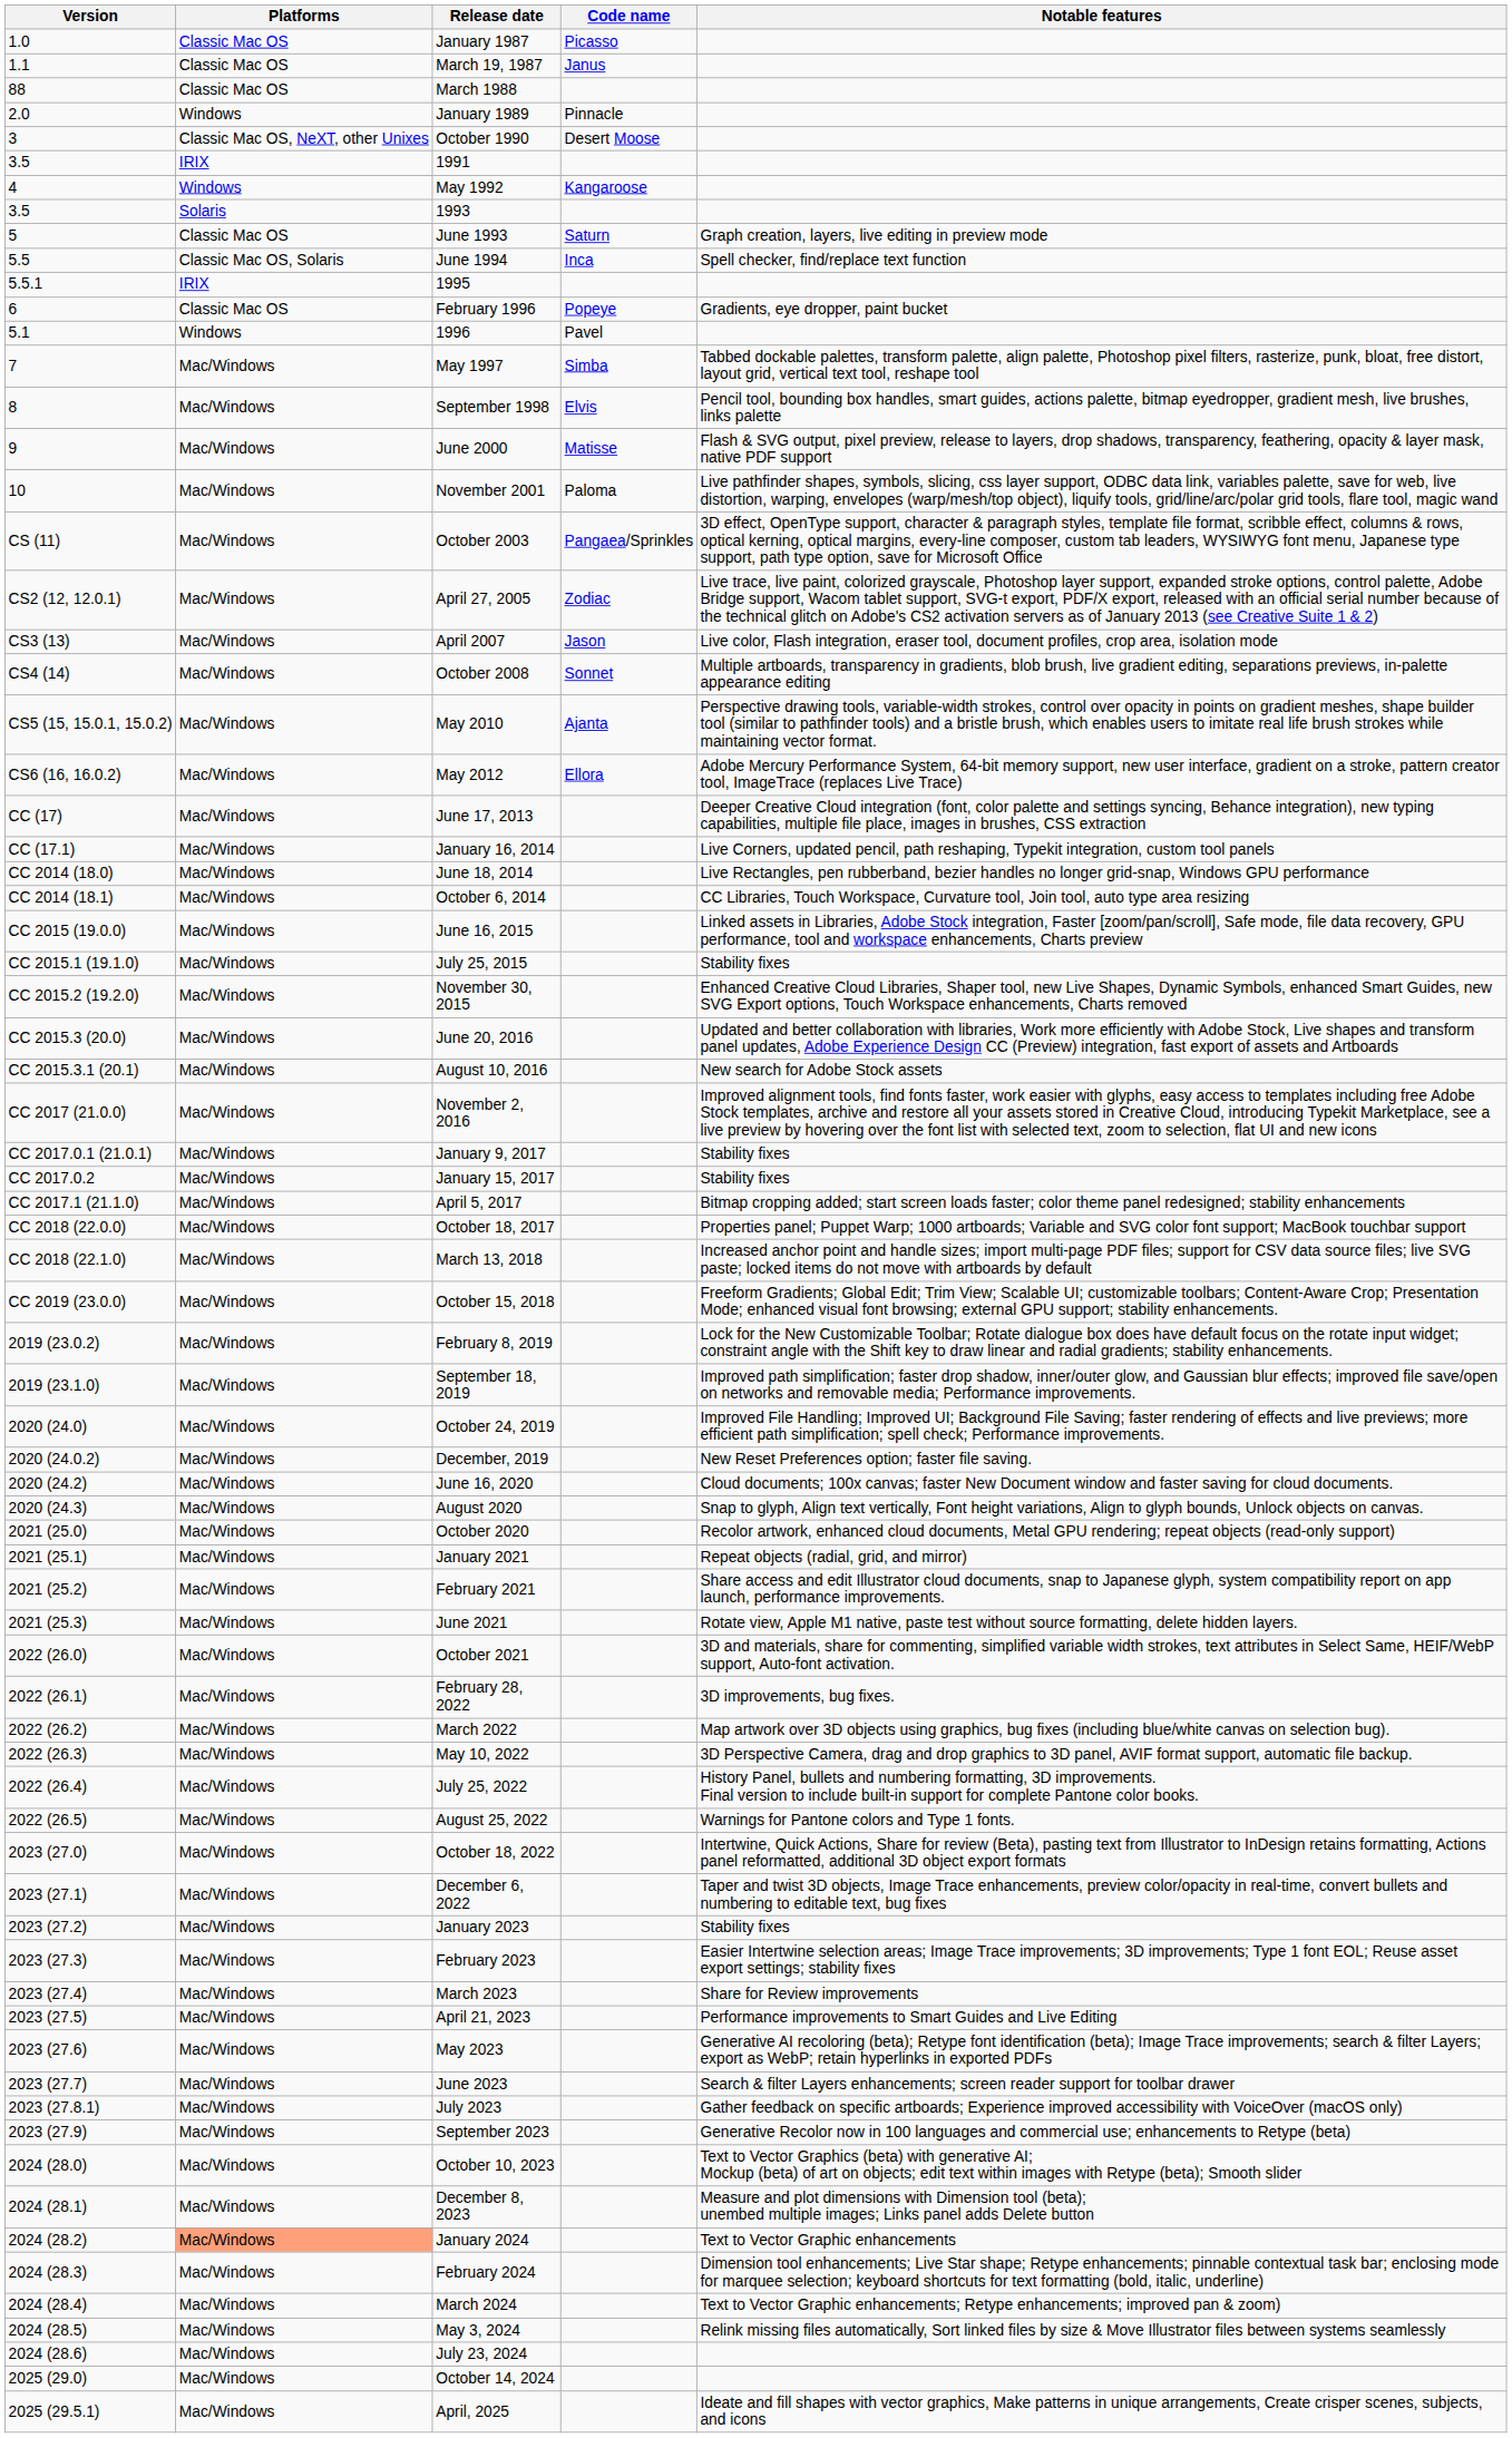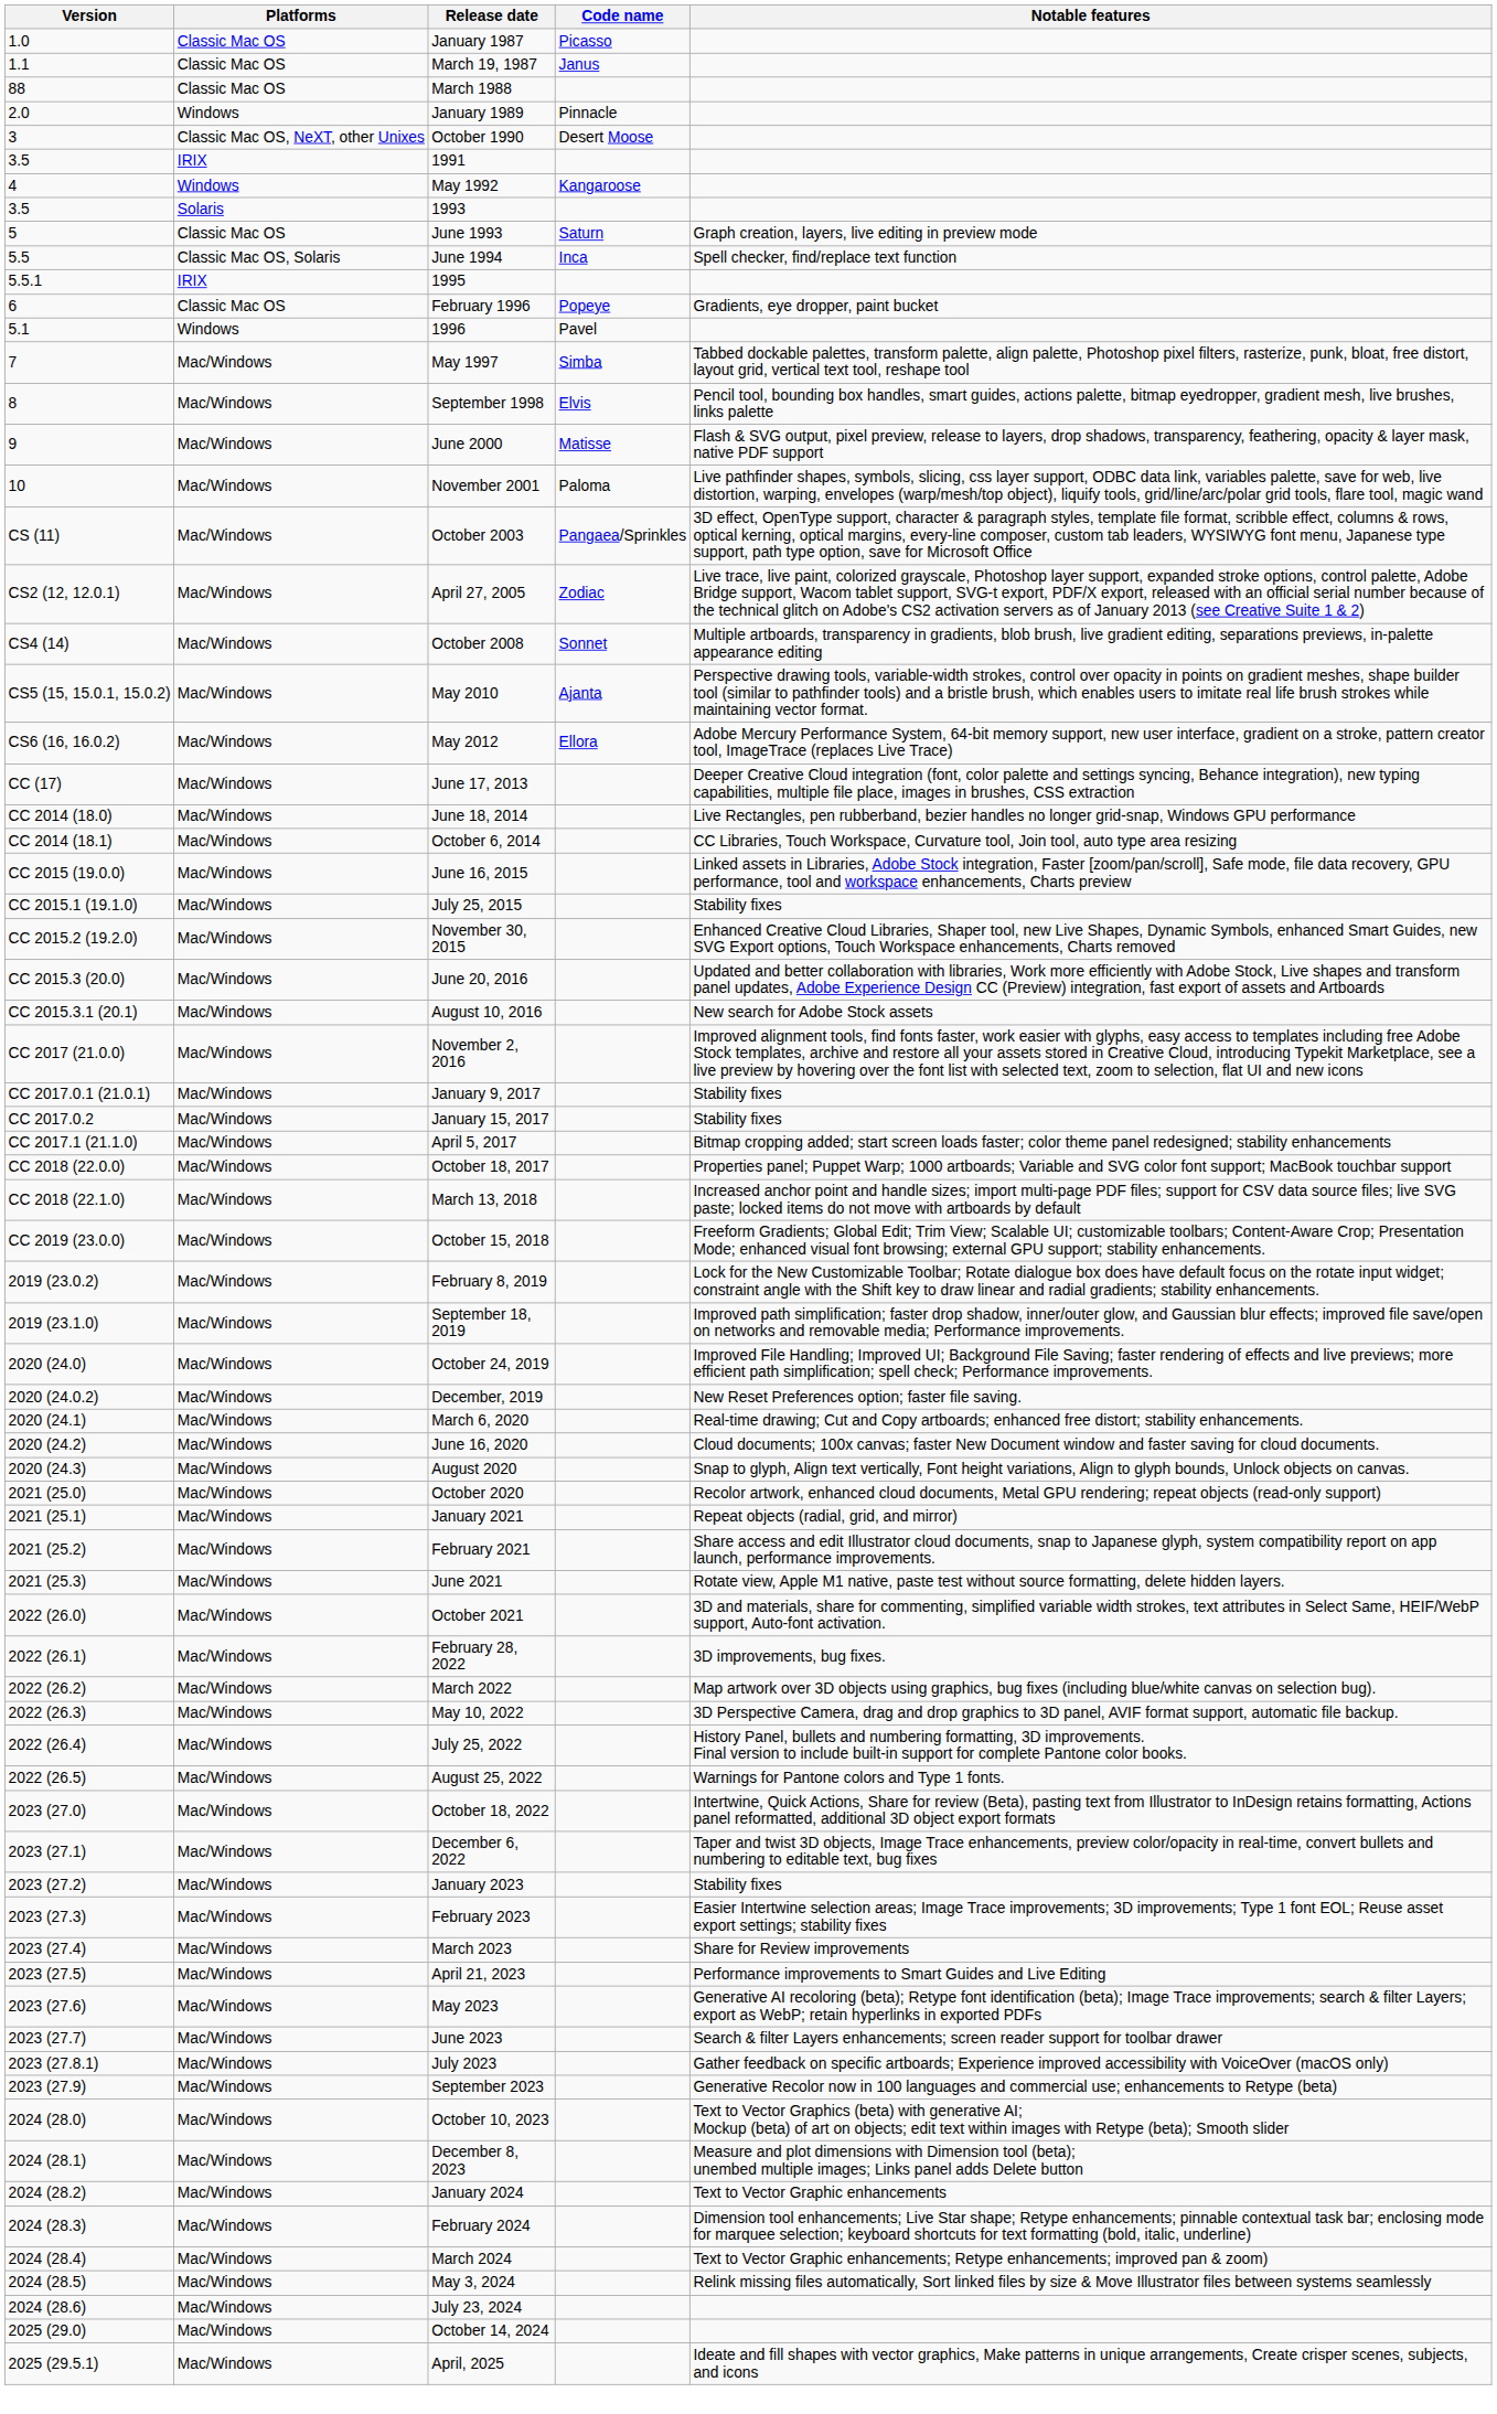- row: CS3 (13) | Mac/Windows | April 2007 | Jason | Live color, Flash integration, eraser tool, document profiles, crop area, isolation mode
- row: CC (17.1) | Mac/Windows | January 16, 2014 | Live Corners, updated pencil, path reshaping, Typekit integration, custom tool panels
+ row: 2020 (24.1) | Mac/Windows | March 6, 2020 | Real-time drawing; Cut and Copy artboards; enhanced free distort; stability enhancements.
January 2024 | Platforms: lightsalmon background -> no background
